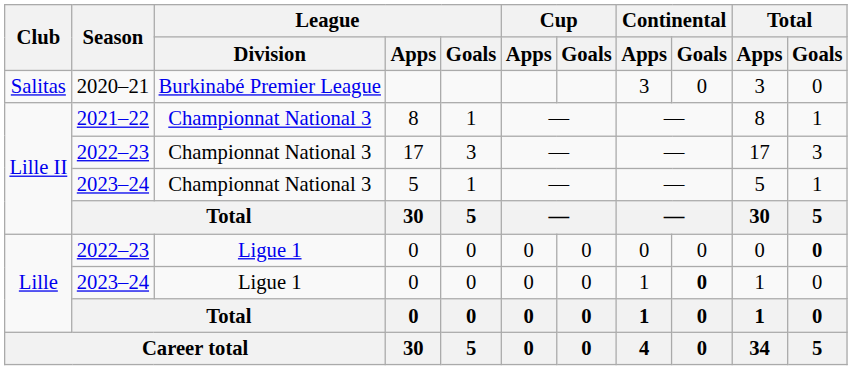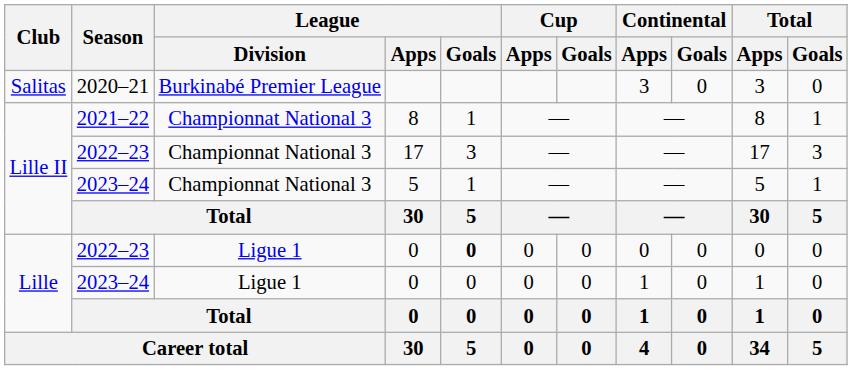2022–23 / 0 | League / Goals: normal -> bold
2022–23 / 0 | Total / Goals: bold -> normal
2023–24 / 0 | Continental / Goals: bold -> normal
